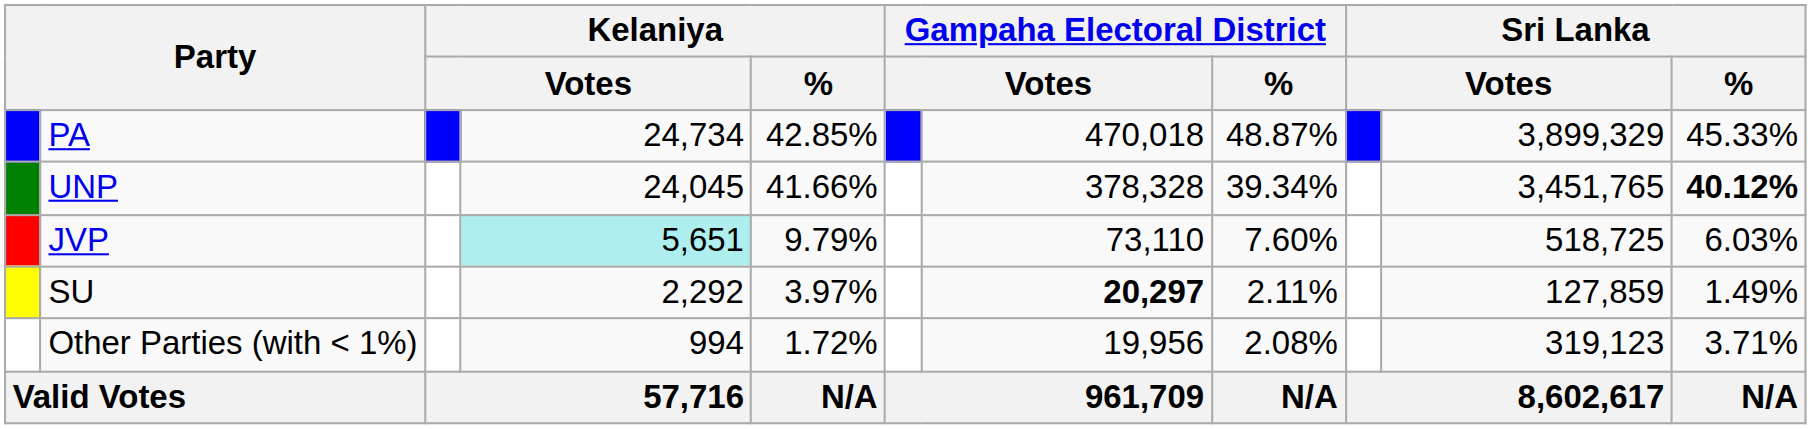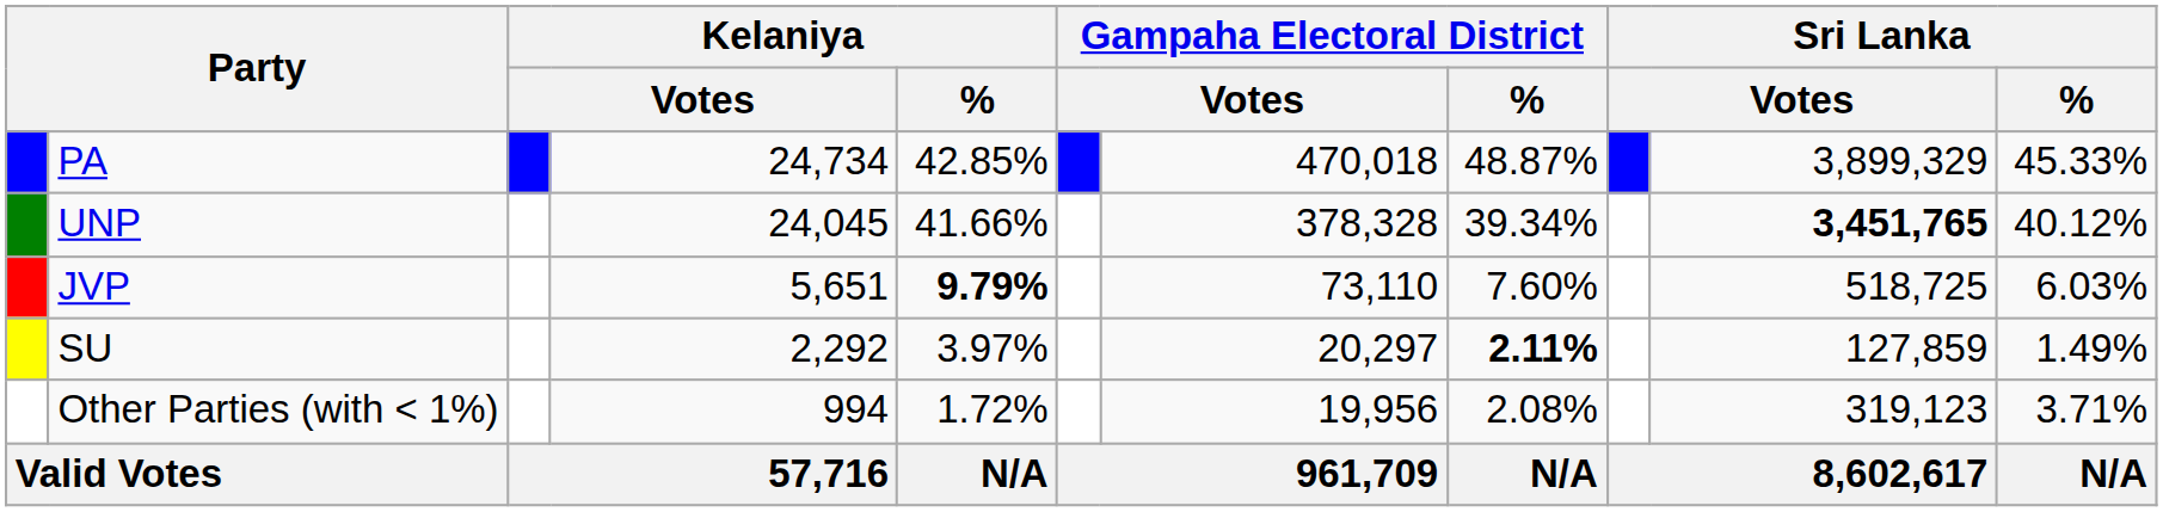UNP | column 10: normal -> bold
UNP | Sri Lanka / %: bold -> normal
JVP | column 4: paleturquoise background -> no background
JVP | Kelaniya / %: normal -> bold
SU | column 7: bold -> normal
SU | Gampaha Electoral District / %: normal -> bold
